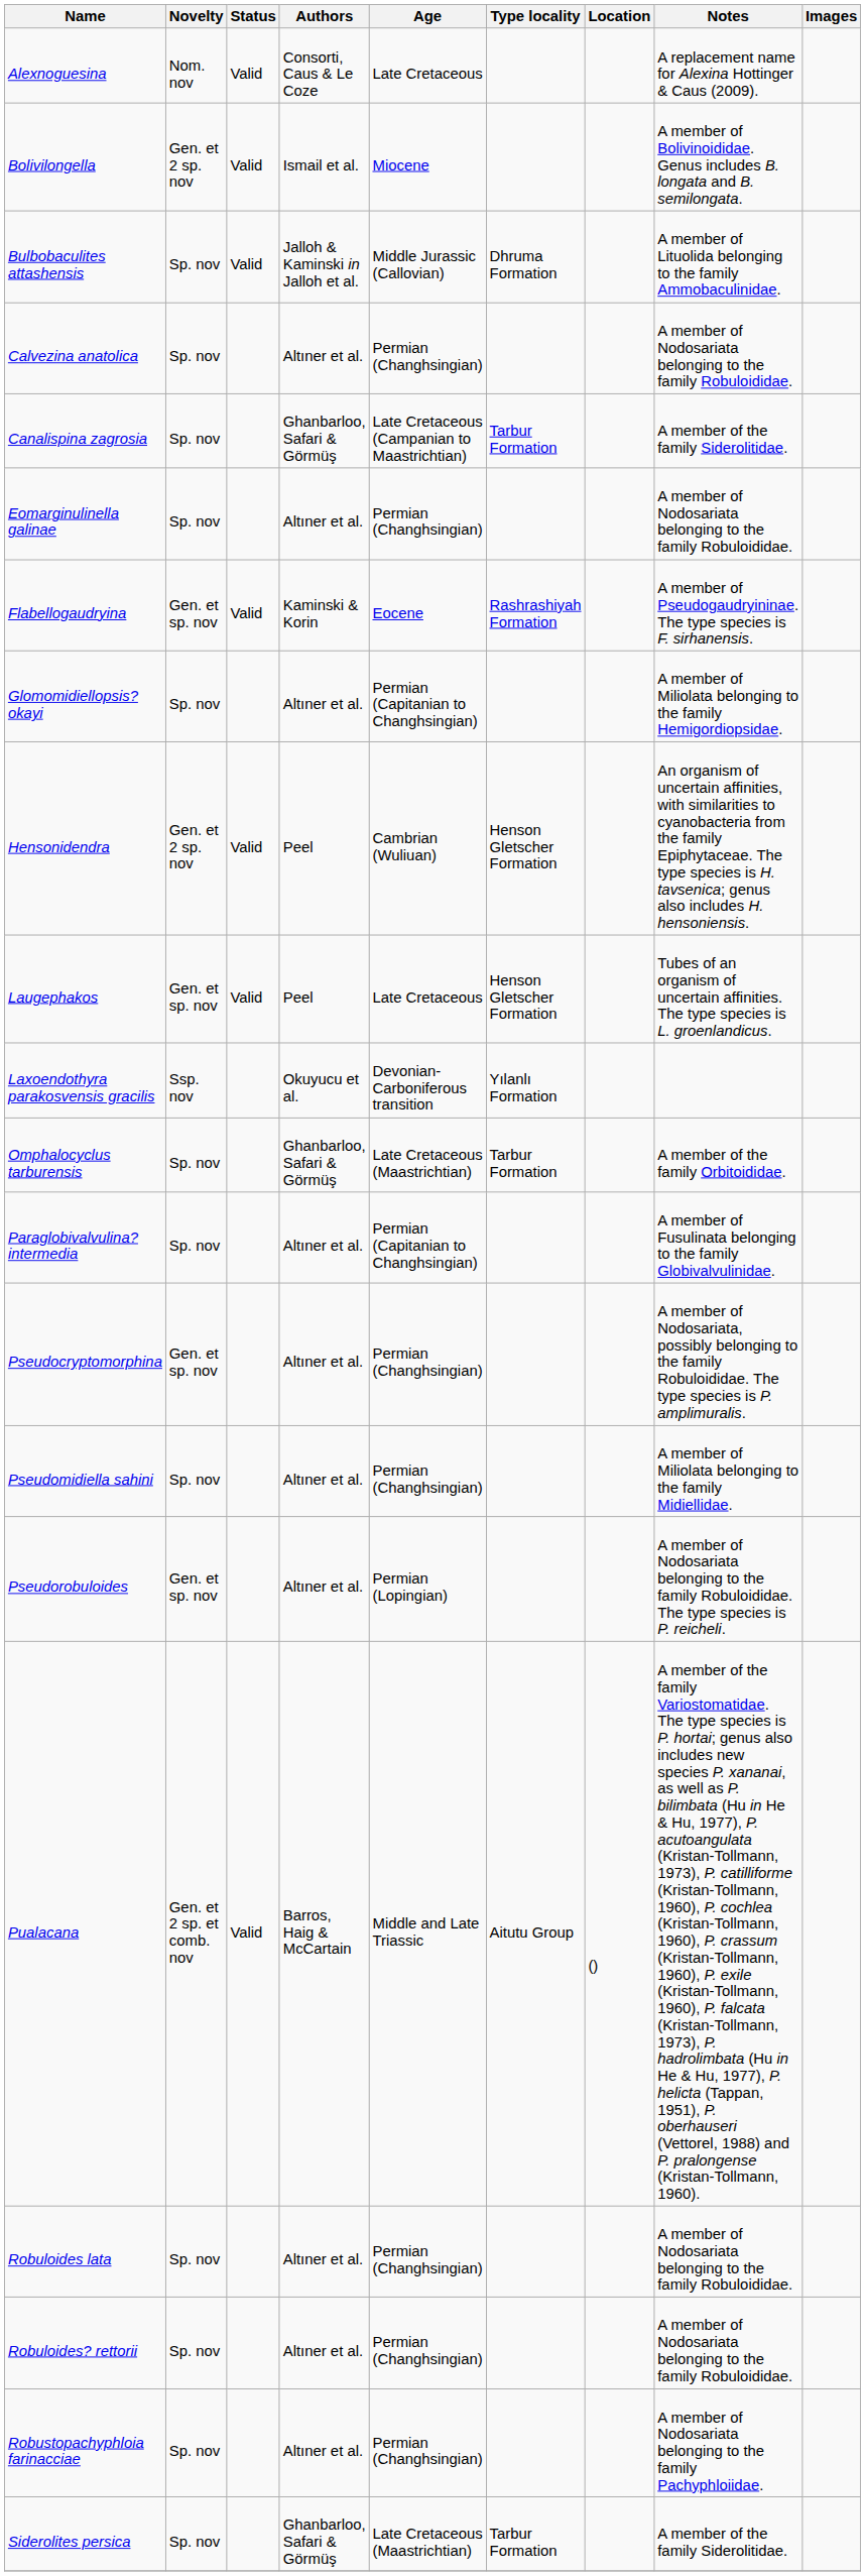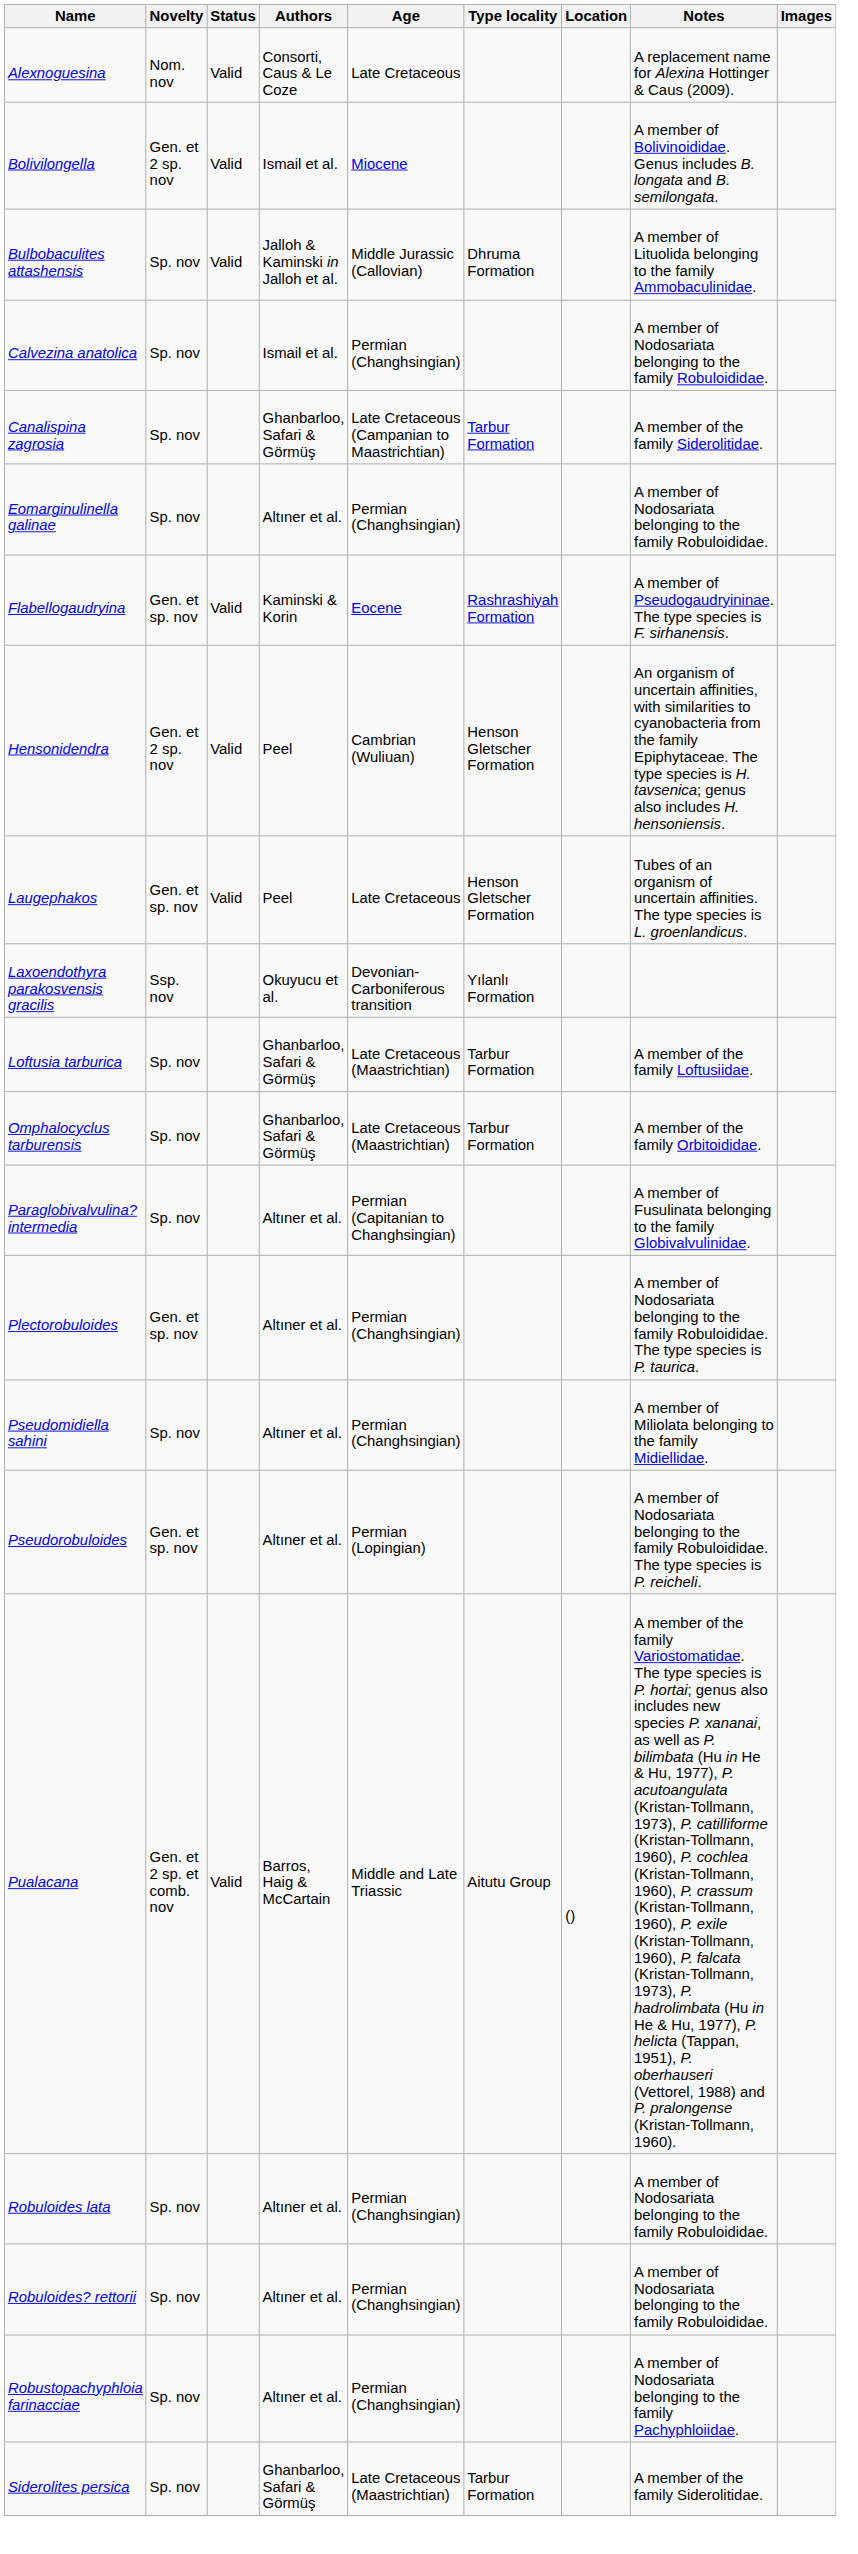Calvezina anatolica | Authors: Altıner et al. -> Ismail et al.
- row: Glomomidiellopsis? okayi | Sp. nov | Altıner et al. | Permian (Capitanian to Changhsingian) | A member of Miliolata belonging to the family Hemigordiopsidae.
+ row: Loftusia tarburica | Sp. nov | Ghanbarloo, Safari & Görmüş | Late Cretaceous (Maastrichtian) | Tarbur Formation | A member of the family Loftusiidae.
+ row: Plectorobuloides | Gen. et sp. nov | Altıner et al. | Permian (Changhsingian) | A member of Nodosariata belonging to the family Robuloididae. The type species is P. taurica.
- row: Pseudocryptomorphina | Gen. et sp. nov | Altıner et al. | Permian (Changhsingian) | A member of Nodosariata, possibly belonging to the family Robuloididae. The type species is P. amplimuralis.
